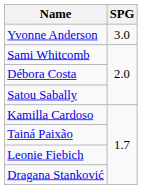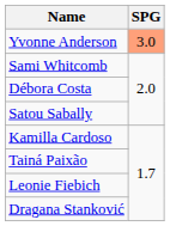Yvonne Anderson | SPG: no background -> lightsalmon background
